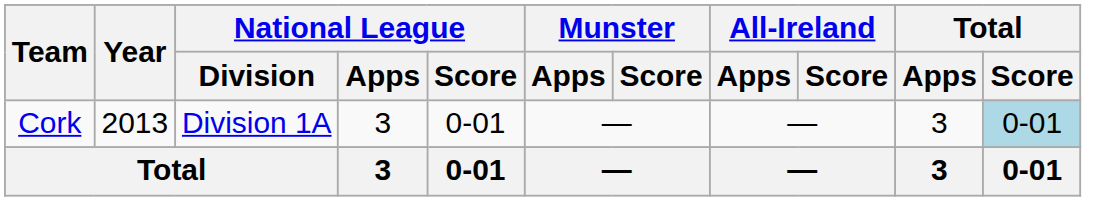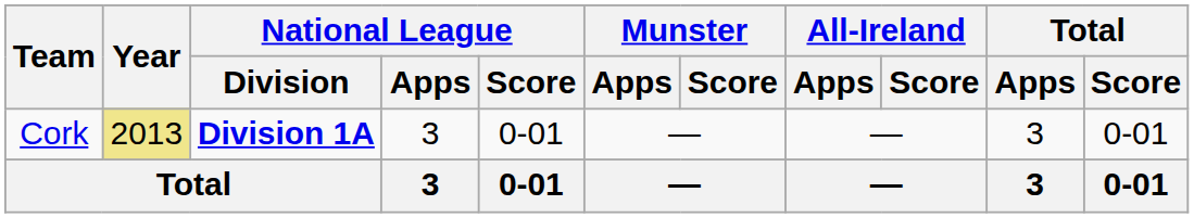Cork | Year: no background -> khaki background
Cork | National League / Division: normal -> bold
Cork | Total / Score: lightblue background -> no background
